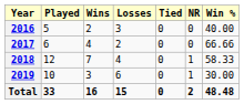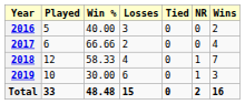columns swapped: Wins <-> Win %
